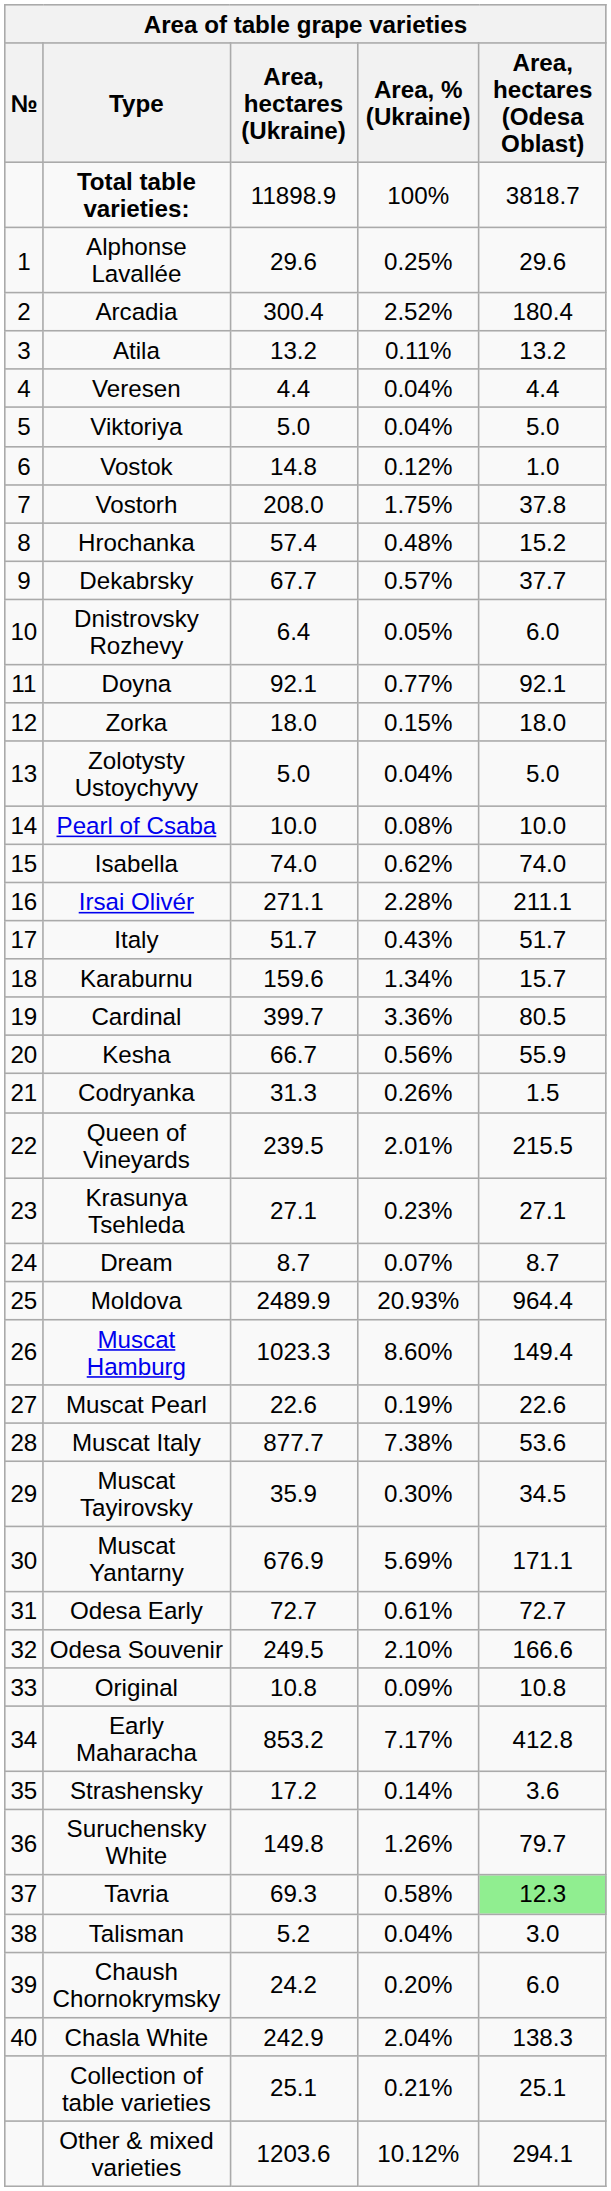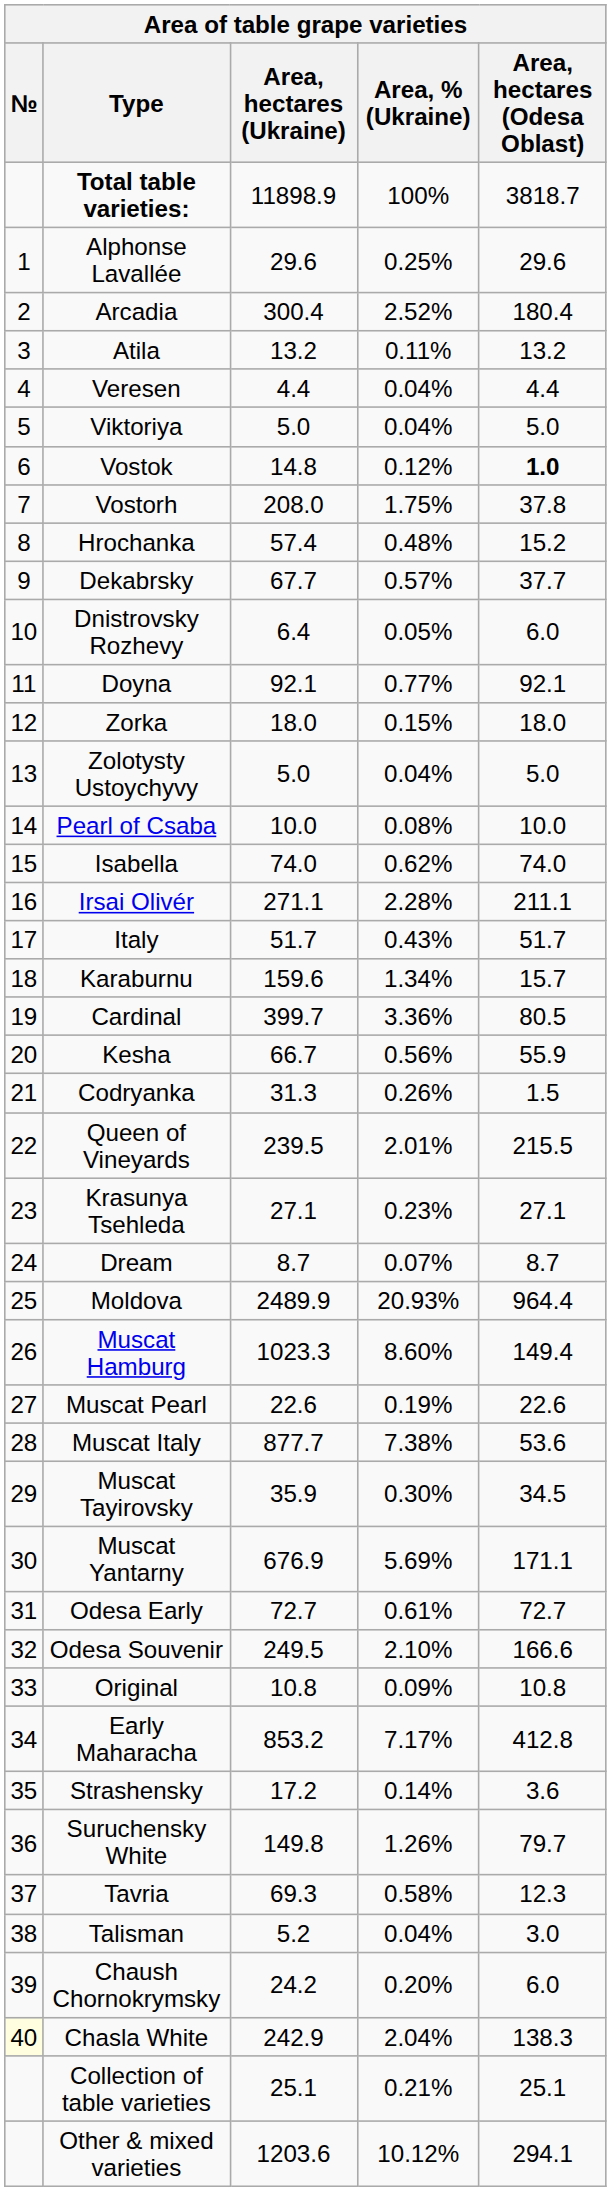Vostok | Area, hectares (Odesa Oblast): normal -> bold
Tavria | Area, hectares (Odesa Oblast): lightgreen background -> no background
Chasla White | №: no background -> lightyellow background
